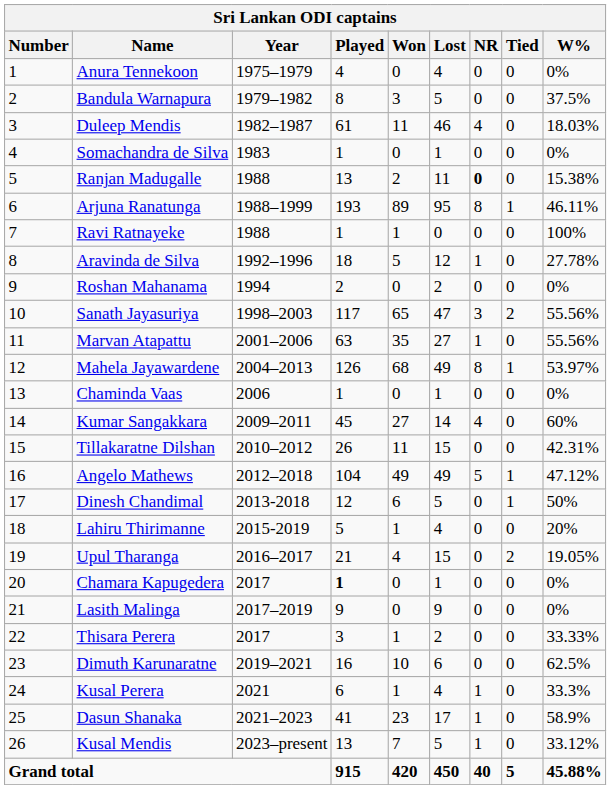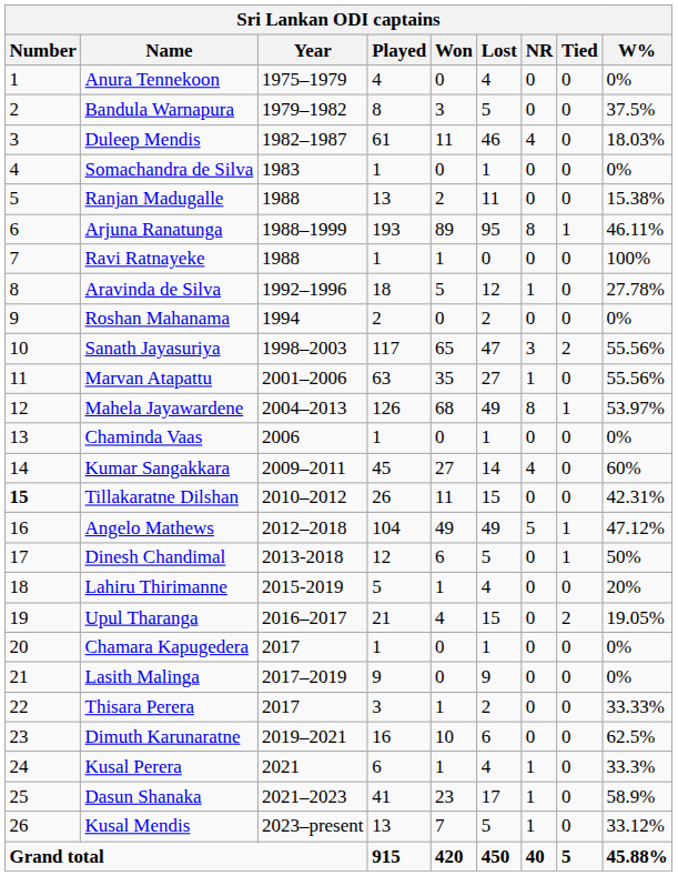Ranjan Madugalle | NR: bold -> normal
Tillakaratne Dilshan | Number: normal -> bold
Chamara Kapugedera | Played: bold -> normal
